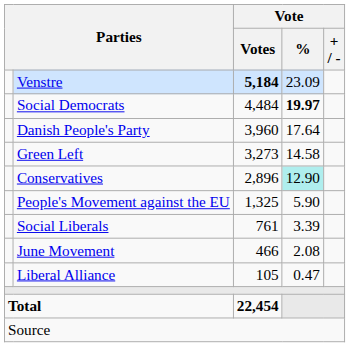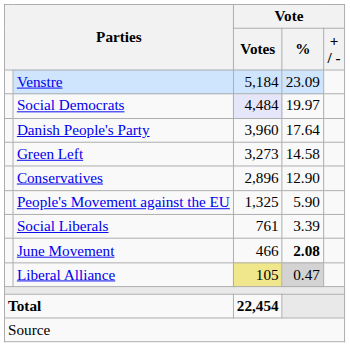Venstre | Vote / Votes: bold -> normal
Social Democrats | Vote / Votes: no background -> lavender background
Social Democrats | Vote / %: bold -> normal
Conservatives | Vote / %: paleturquoise background -> no background
June Movement | Vote / %: normal -> bold
Liberal Alliance | Vote / Votes: no background -> khaki background
Liberal Alliance | Vote / %: no background -> lightgrey background
